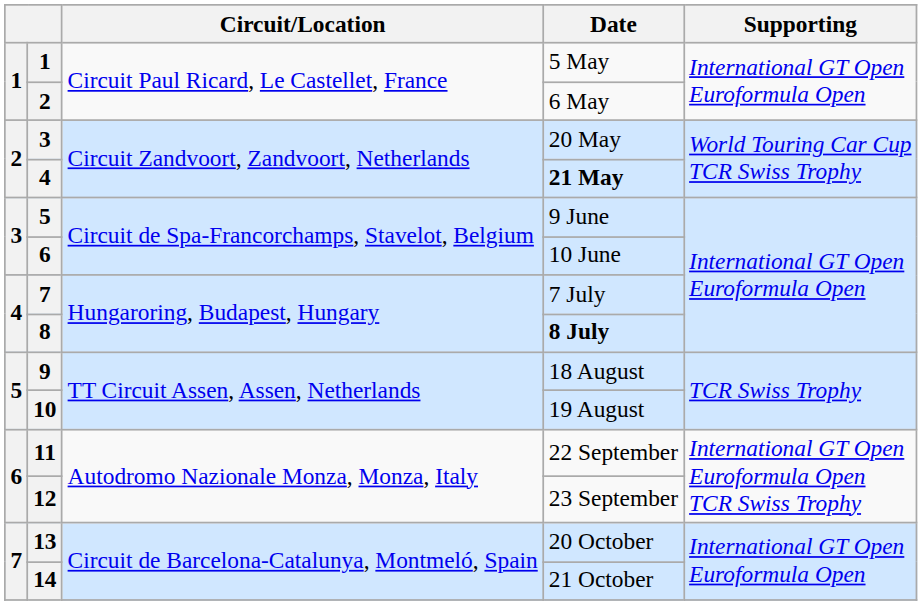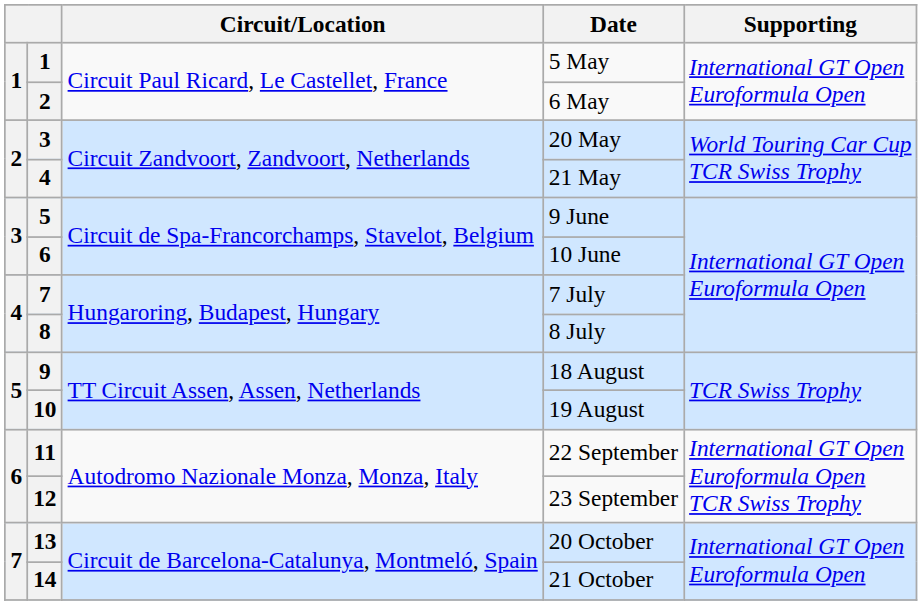21 May | Date: bold -> normal
8 July | Date: bold -> normal
